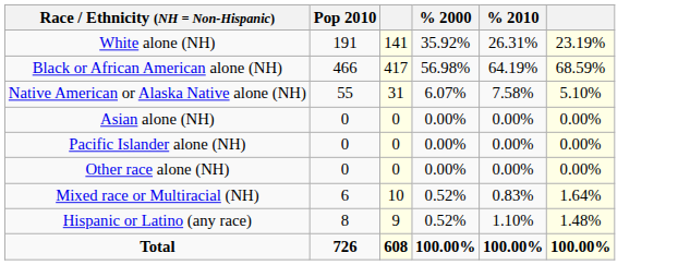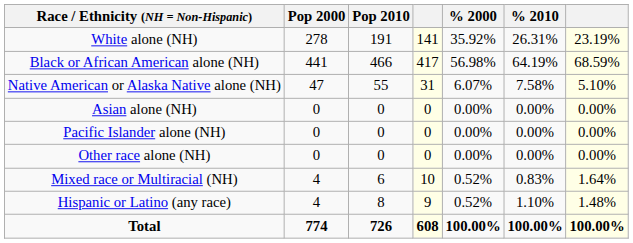+ column: Pop 2000 | 278 | 441 | 47 | 0 | 0 | 0 | 4 | 4 | 774
